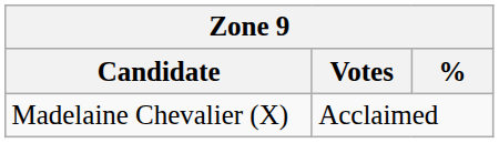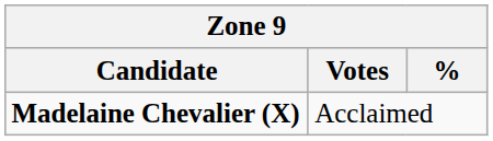Madelaine Chevalier (X) | Candidate: normal -> bold
